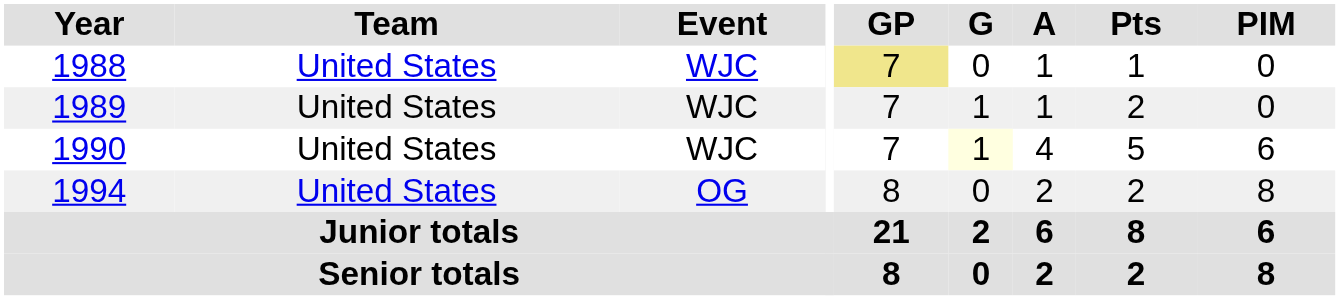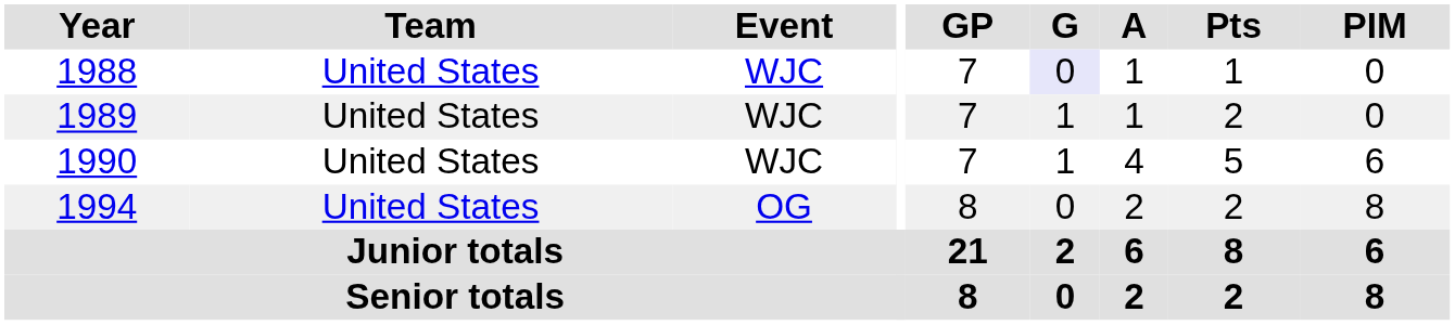1988 | GP: khaki background -> no background
1988 | G: no background -> lavender background
1990 | G: lightyellow background -> no background
